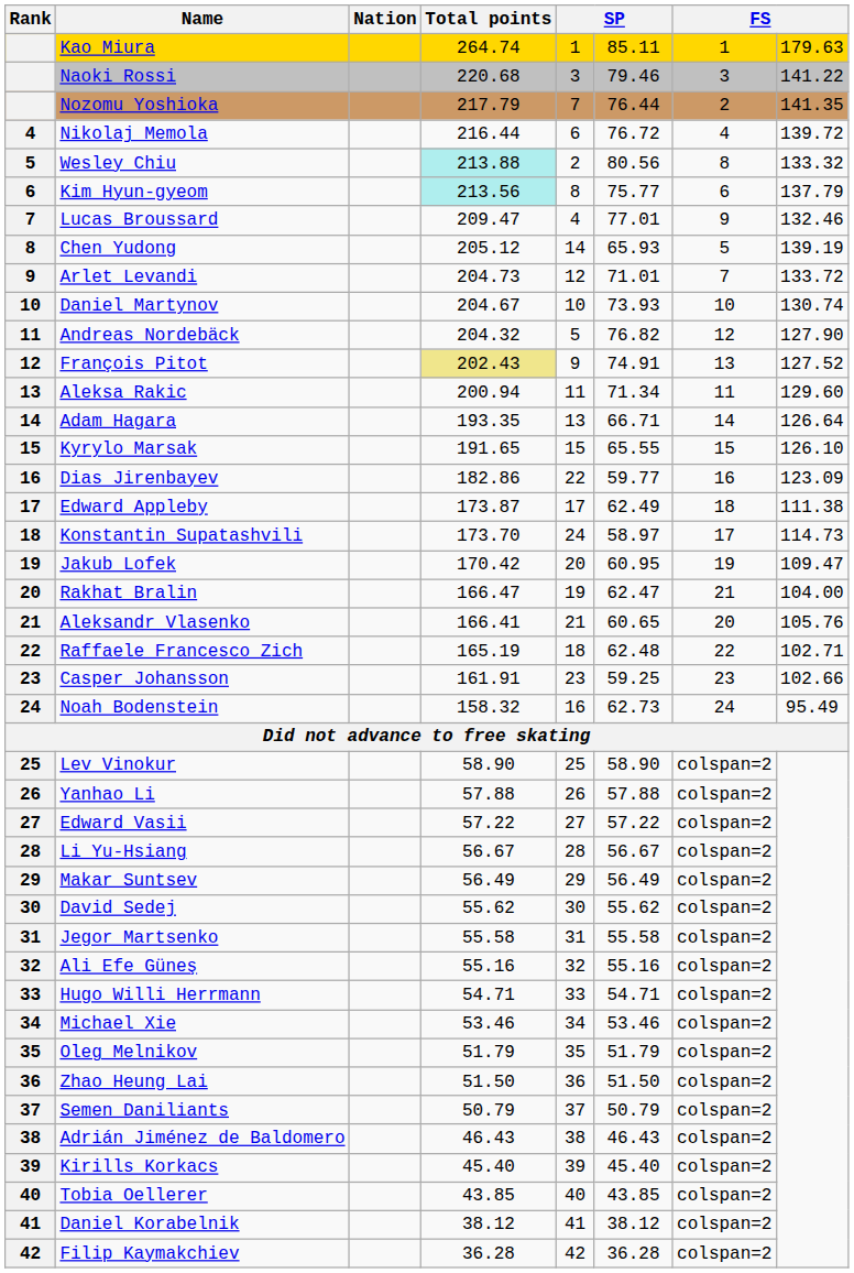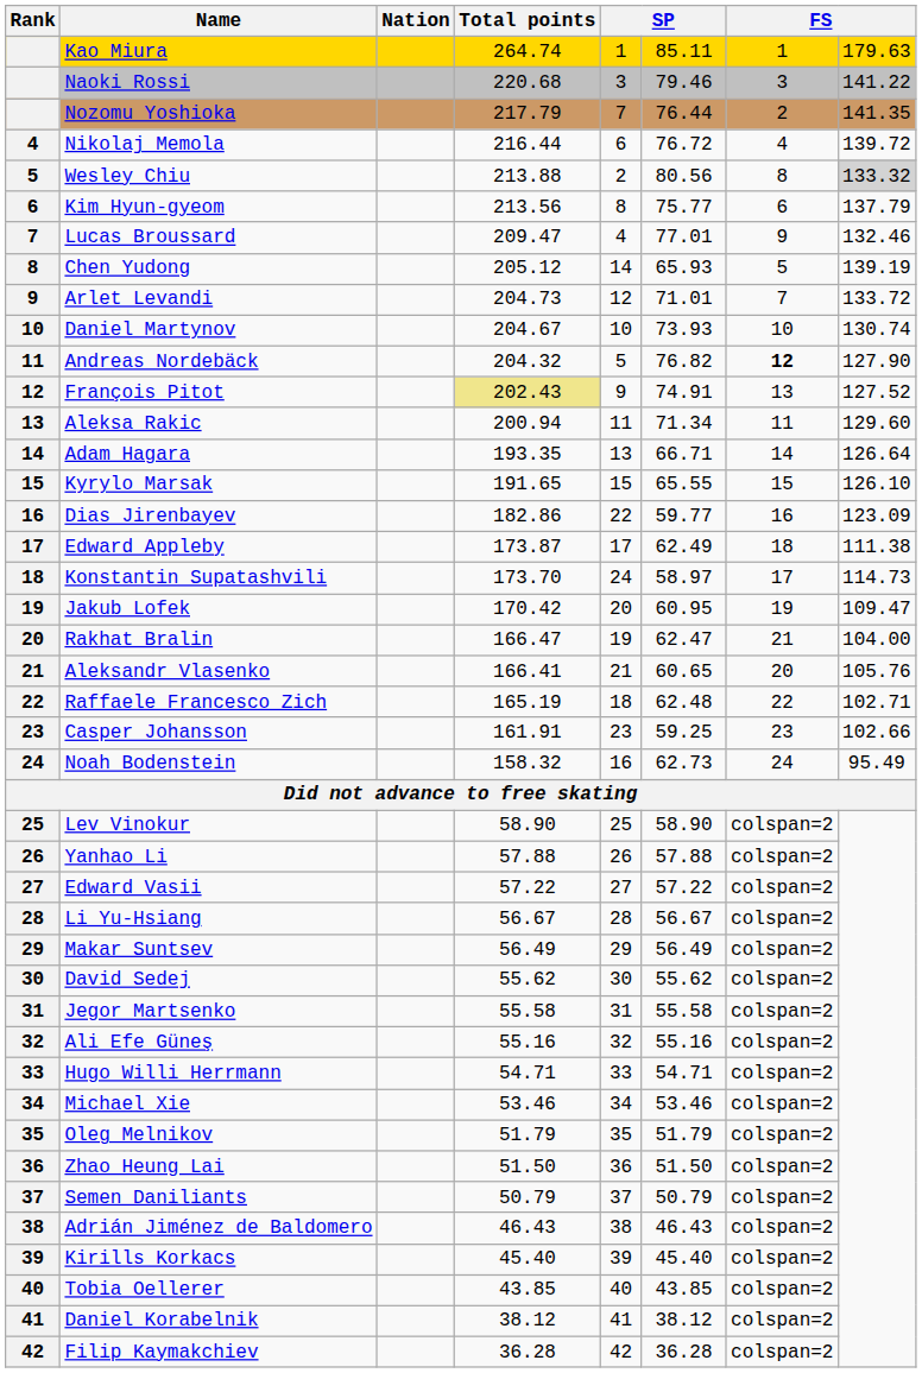Wesley Chiu | Total points: paleturquoise background -> no background
Wesley Chiu | column 8: no background -> lightgrey background
Kim Hyun-gyeom | Total points: paleturquoise background -> no background
Andreas Nordebäck | column 7: normal -> bold
